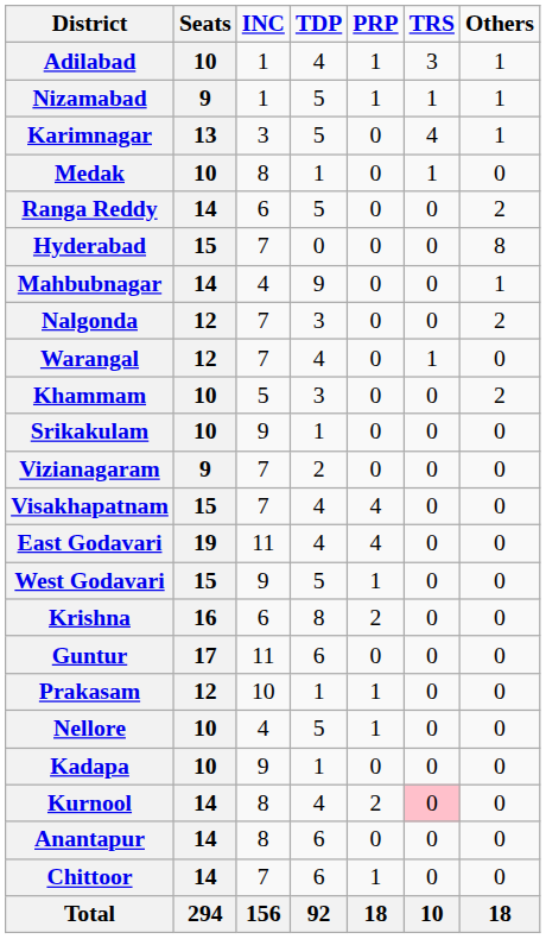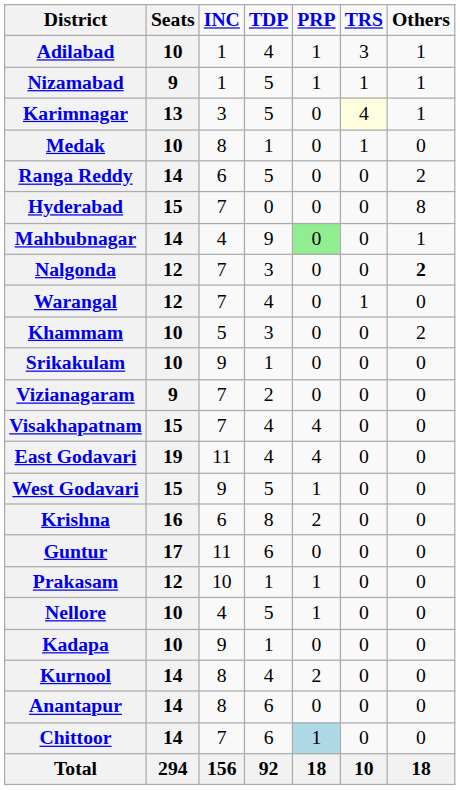Karimnagar | column 6: no background -> lightyellow background
Mahbubnagar | column 5: no background -> lightgreen background
Nalgonda | column 7: normal -> bold
Kurnool | column 6: pink background -> no background
Chittoor | column 5: no background -> lightblue background
